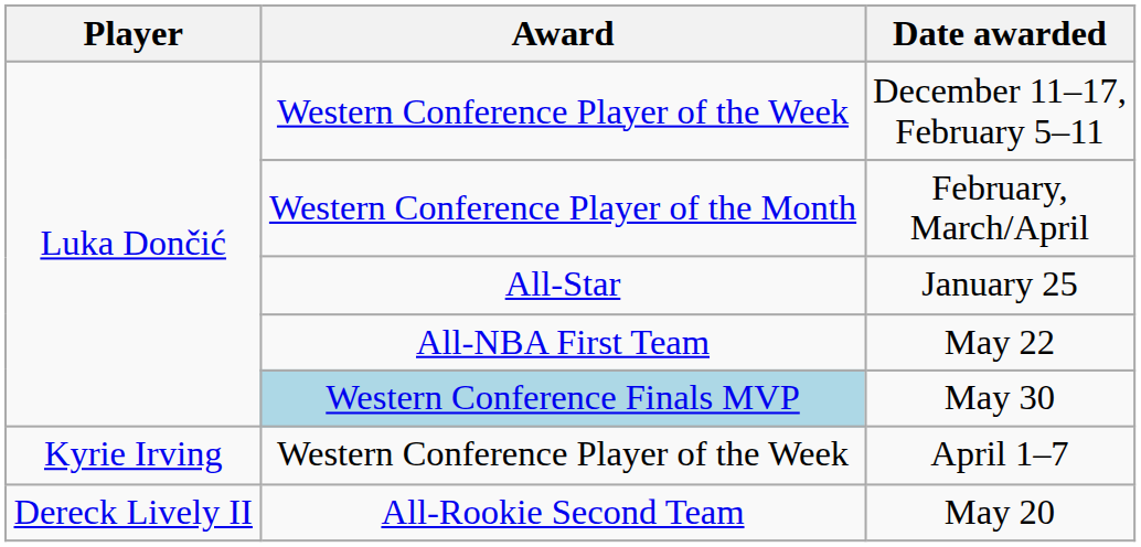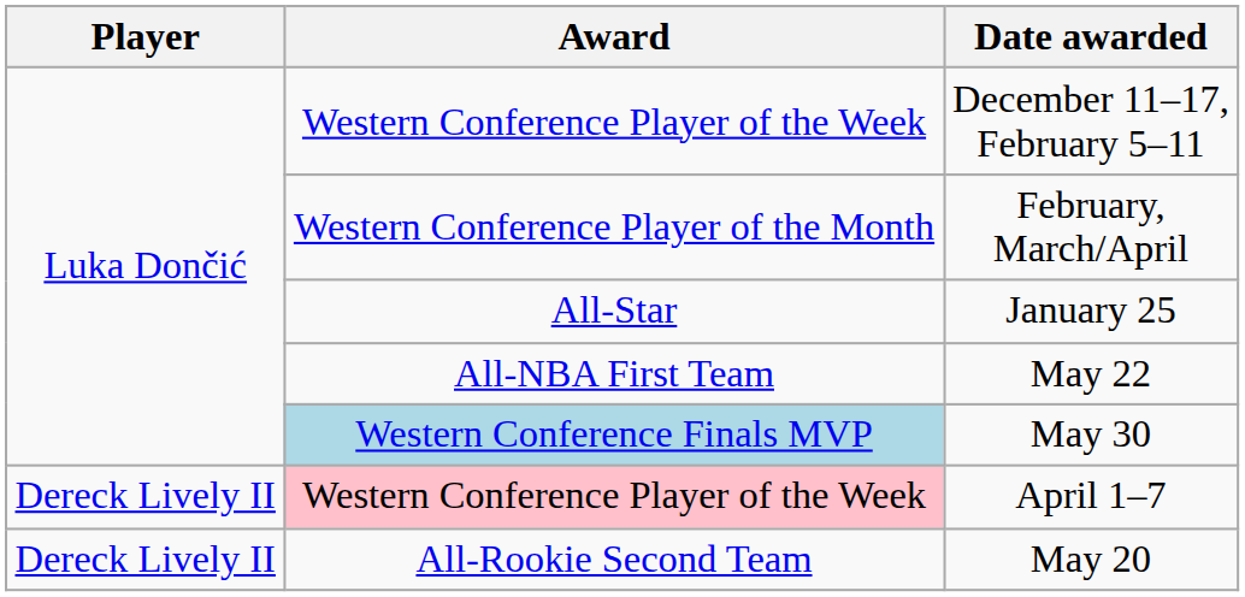April 1–7 | Player: Kyrie Irving -> Dereck Lively II
April 1–7 | Award: no background -> pink background
